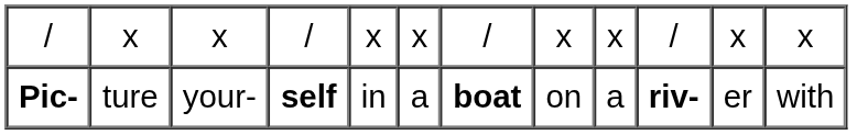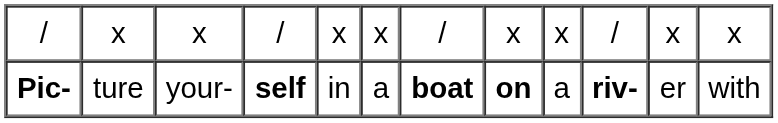Pic- | column 8: normal -> bold
